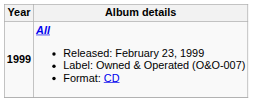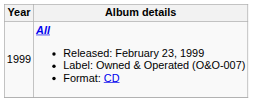row 2 | Year: bold -> normal
